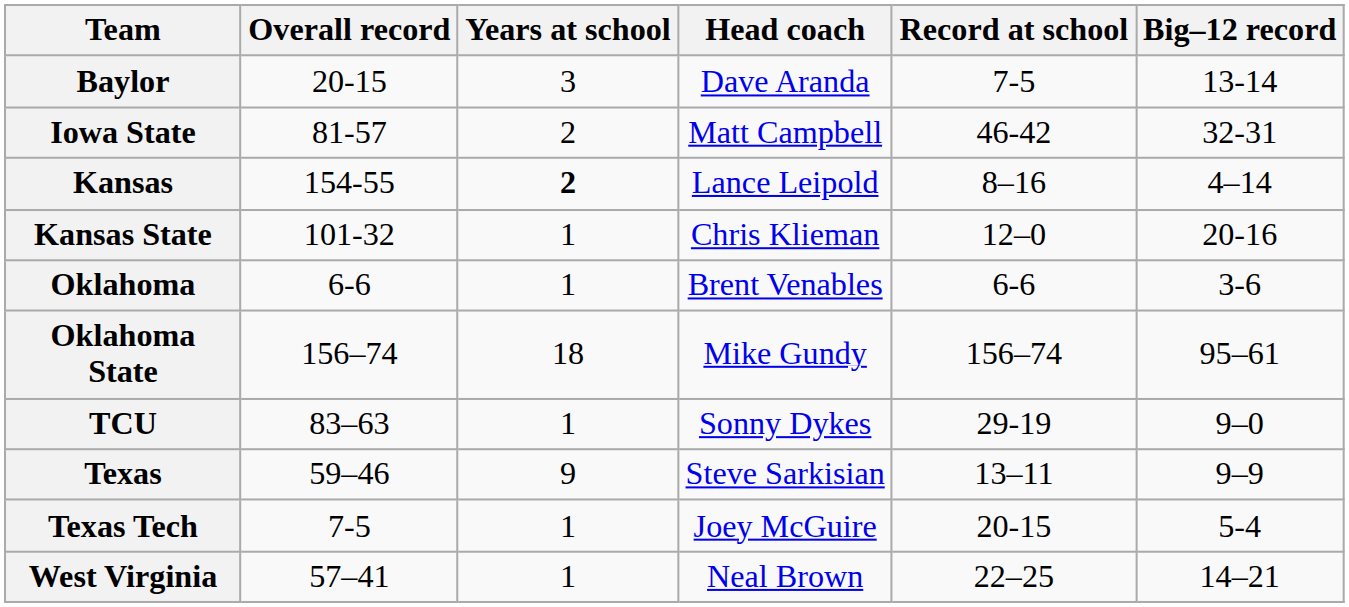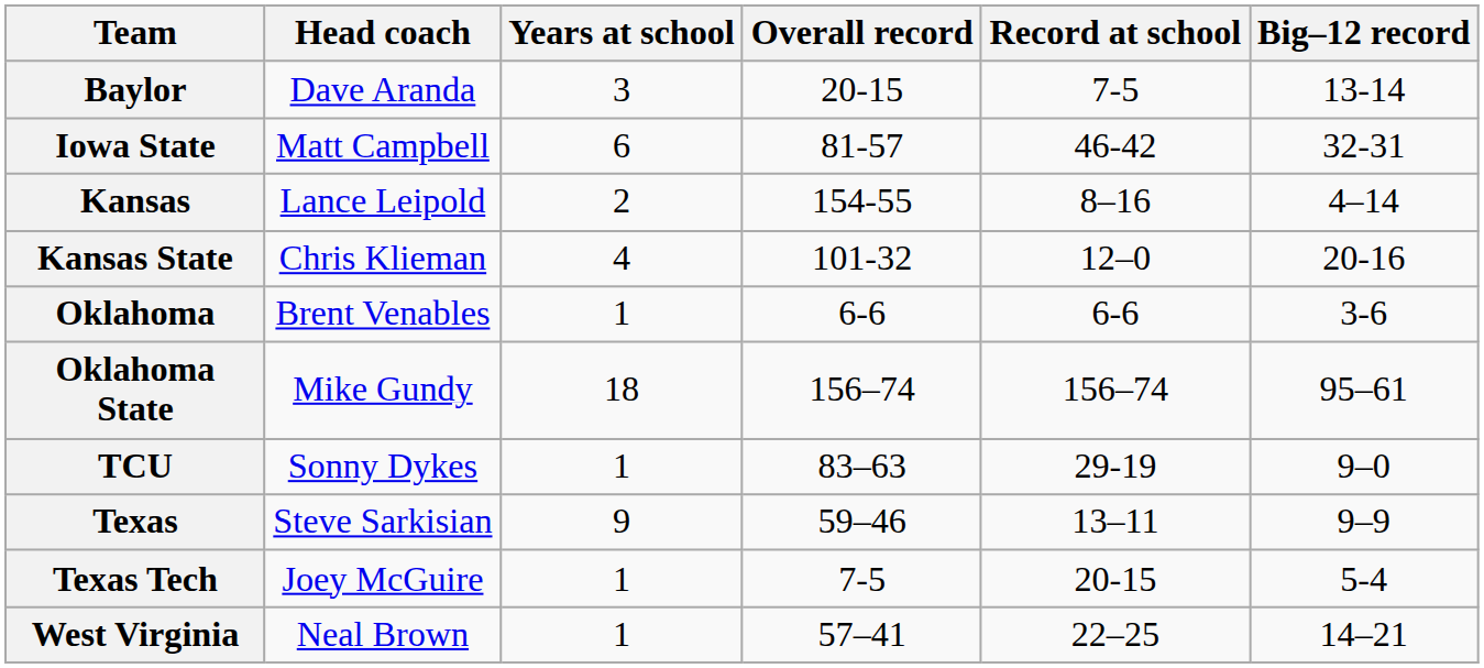columns swapped: Head coach <-> Overall record
Iowa State | Years at school: 2 -> 6
Kansas | Years at school: bold -> normal
Kansas State | Years at school: 1 -> 4
